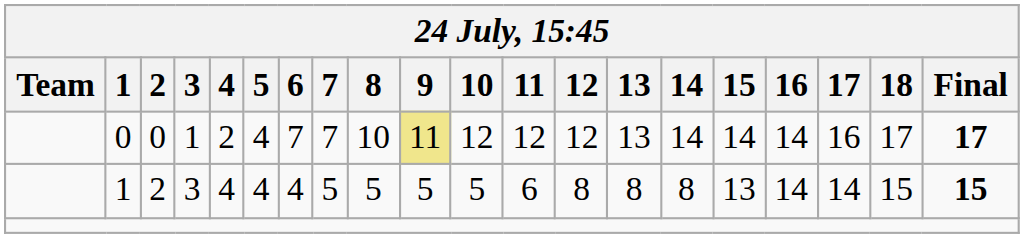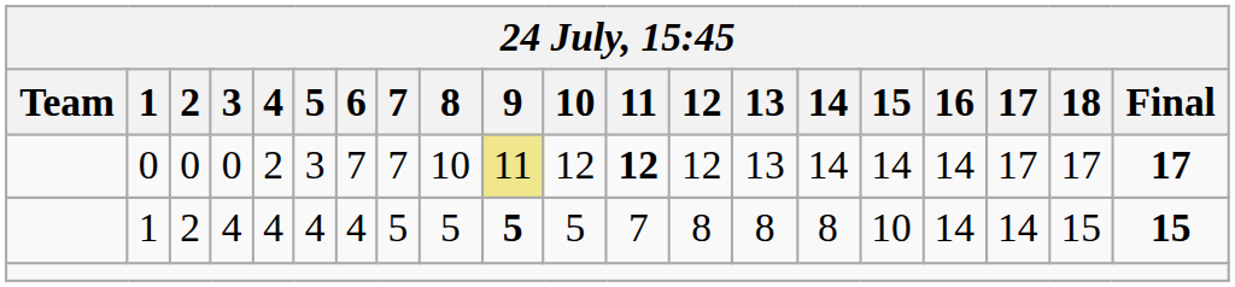row 3 | 3: 1 -> 0
row 3 | 5: 4 -> 3
row 3 | 11: normal -> bold
row 3 | 17: 16 -> 17
row 4 | 3: 3 -> 4
row 4 | 9: normal -> bold
row 4 | 11: 6 -> 7
row 4 | 15: 13 -> 10
